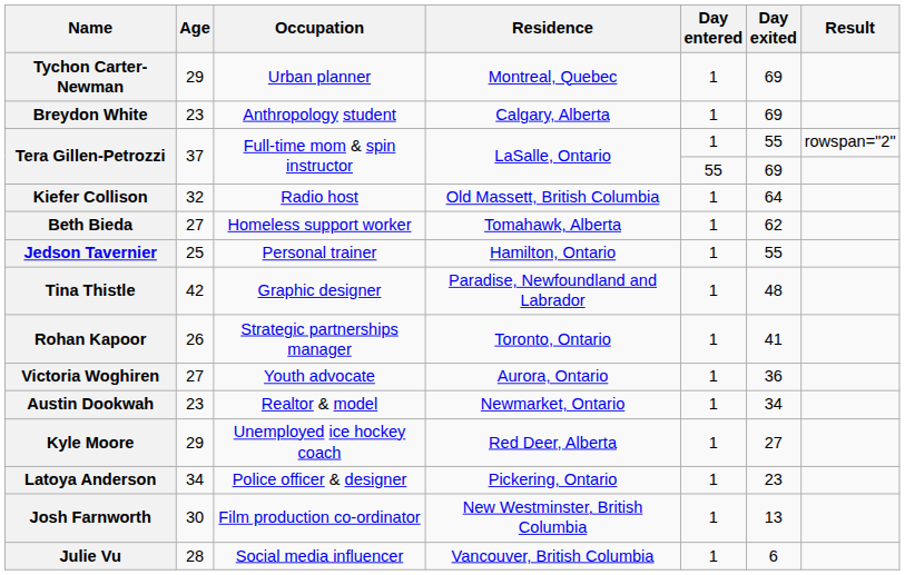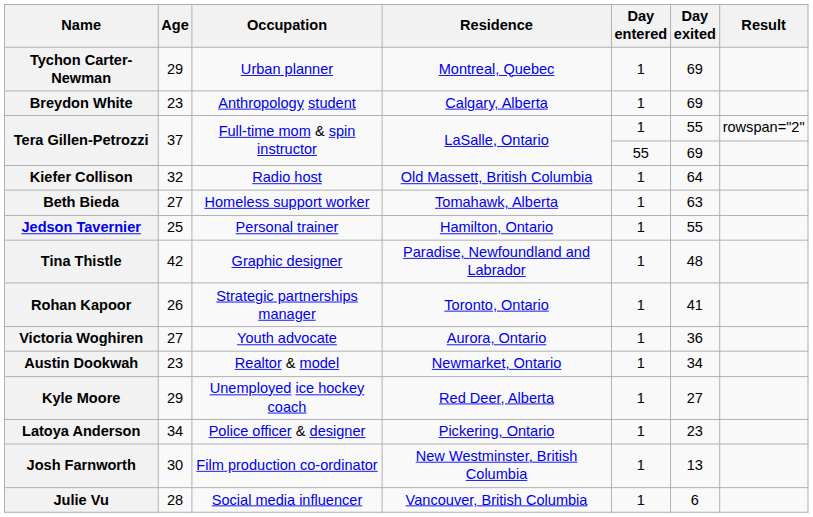Beth Bieda | Day exited: 62 -> 63
